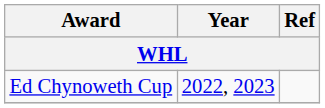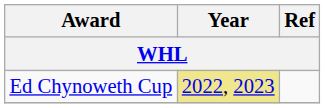Ed Chynoweth Cup | Year: no background -> khaki background
